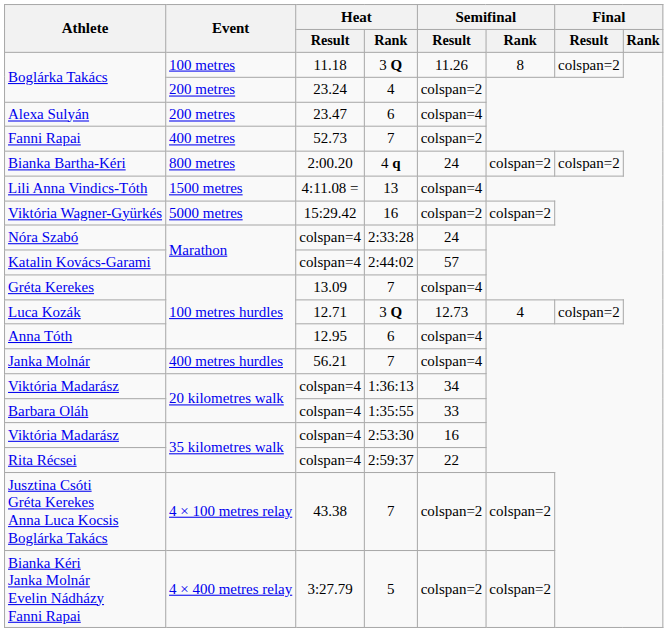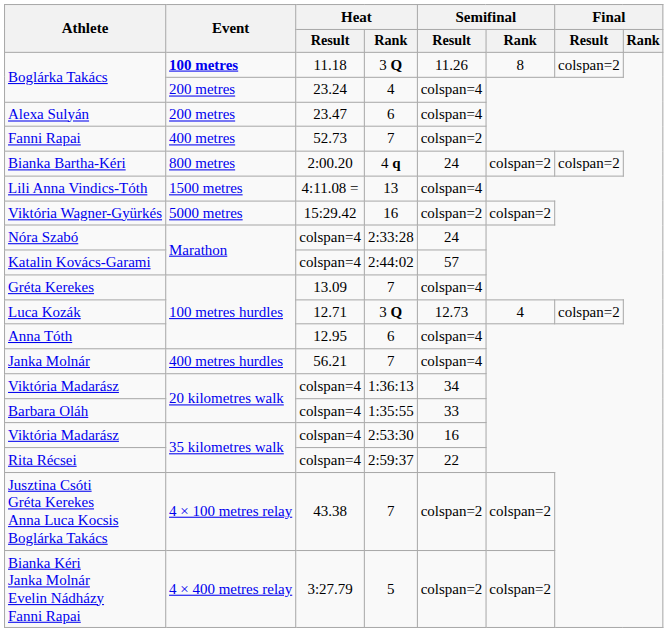Boglárka Takács / 3 Q | Event: normal -> bold
Boglárka Takács / 4 | Semifinal / Result: colspan=2 -> colspan=4
